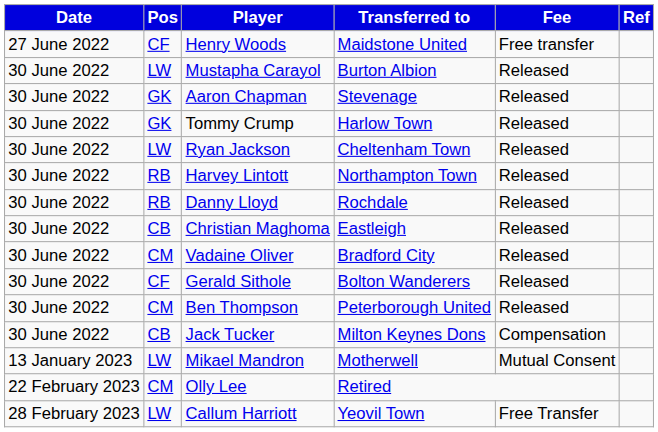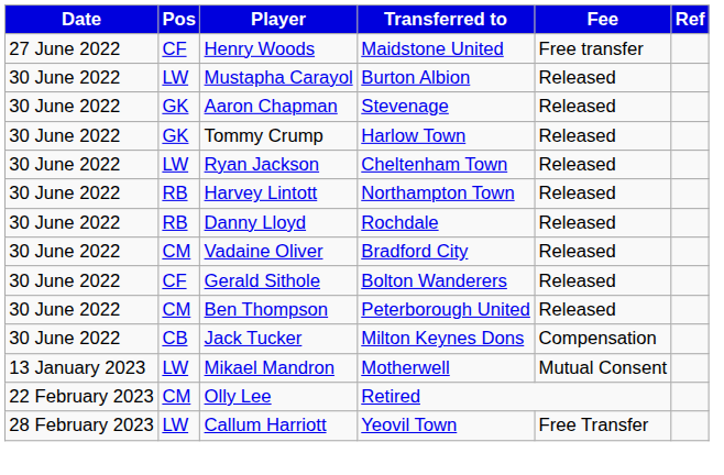- row: 30 June 2022 | CB | Christian Maghoma | Eastleigh | Released
